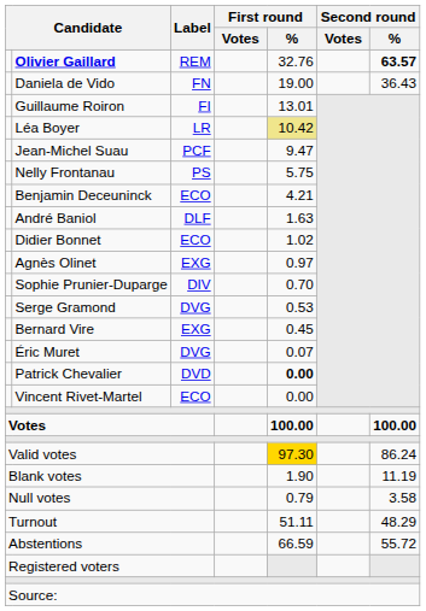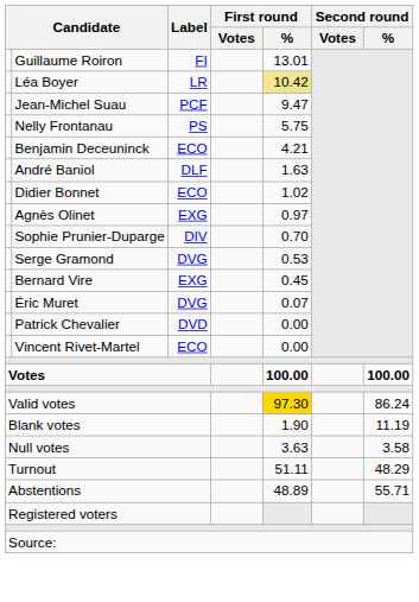- row: Olivier Gaillard | REM | 32.76 | 63.57
- row: Daniela de Vido | FN | 19.00 | 36.43
Patrick Chevalier | First round / %: bold -> normal
Null votes | First round / %: 0.79 -> 3.63
Abstentions | First round / %: 66.59 -> 48.89
Abstentions | Second round / %: 55.72 -> 55.71
